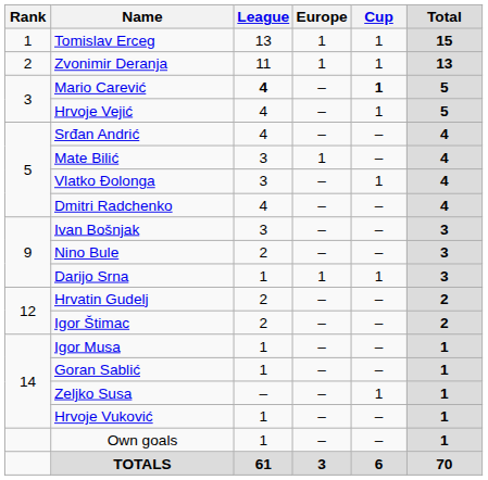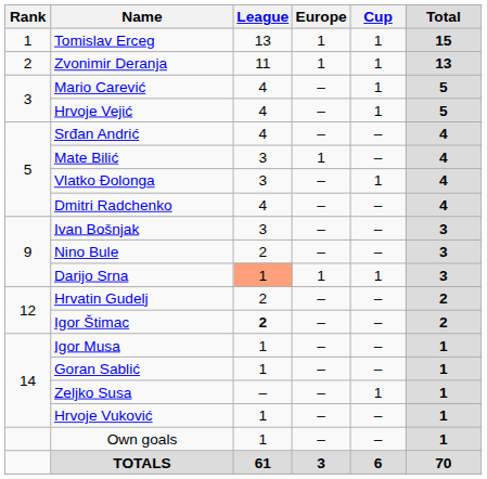Mario Carević | League: bold -> normal
Mario Carević | Cup: bold -> normal
Darijo Srna | League: no background -> lightsalmon background
Igor Štimac | League: normal -> bold
